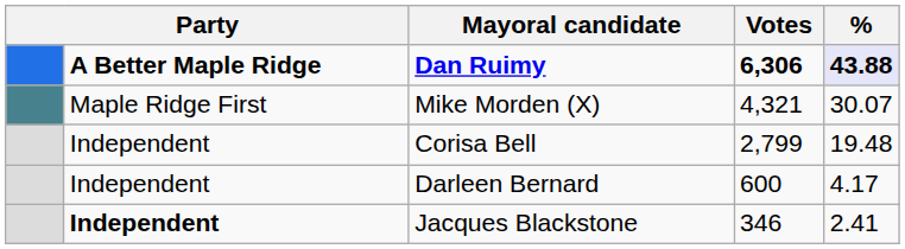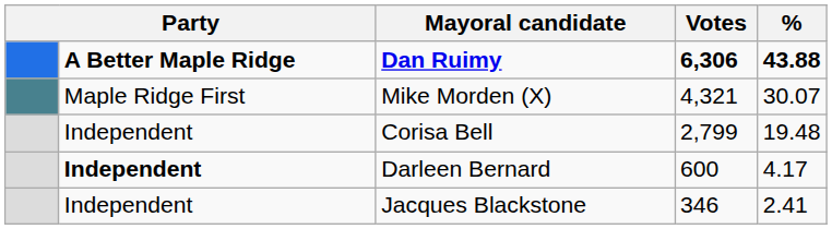Dan Ruimy | %: lavender background -> no background
Darleen Bernard | column 2: normal -> bold
Jacques Blackstone | column 2: bold -> normal
